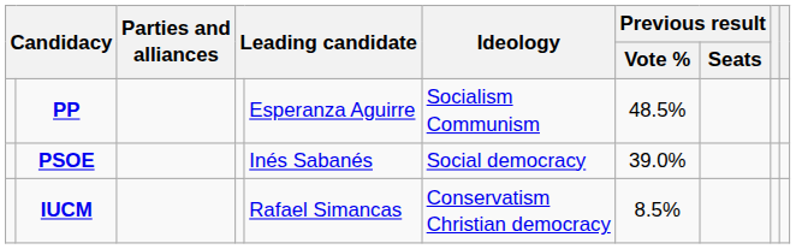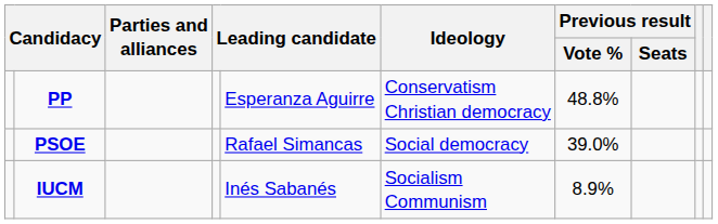PP | Ideology: Socialism Communism -> Conservatism Christian democracy
PP | Previous result / Vote %: 48.5% -> 48.8%
PSOE | column 5: Inés Sabanés -> Rafael Simancas
IUCM | column 5: Rafael Simancas -> Inés Sabanés
IUCM | Ideology: Conservatism Christian democracy -> Socialism Communism
IUCM | Previous result / Vote %: 8.5% -> 8.9%
